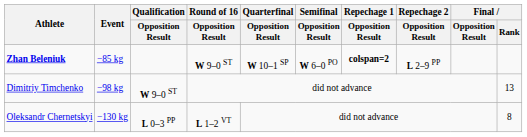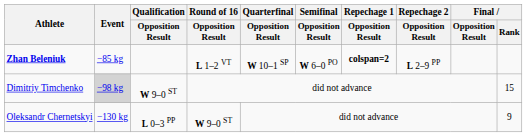Zhan Beleniuk | Round of 16 / Opposition Result: W 9–0 ST -> L 1–2 VT
Dimitriy Timchenko | Event: no background -> lightgrey background
Dimitriy Timchenko | Final / Rank: 13 -> 15
Oleksandr Chernetskyi | Round of 16 / Opposition Result: L 1–2 VT -> W 9–0 ST
Oleksandr Chernetskyi | Final / Rank: 8 -> 9
